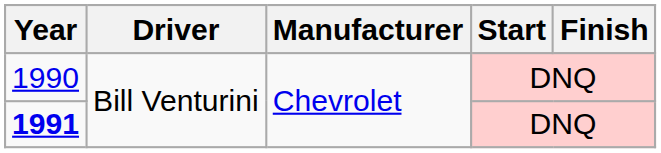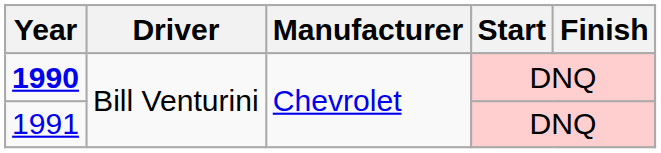1990 | Year: normal -> bold
1991 | Year: bold -> normal
